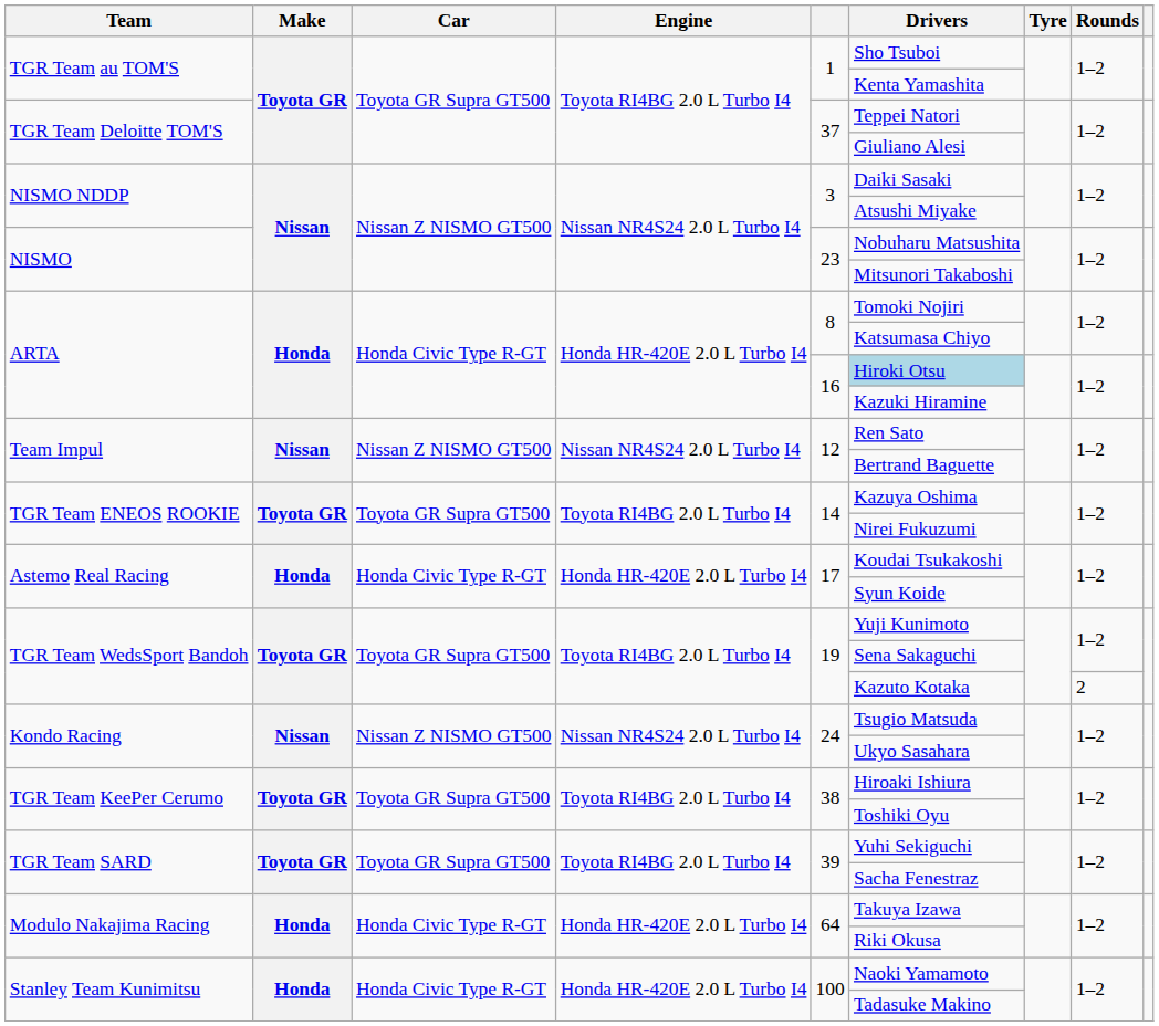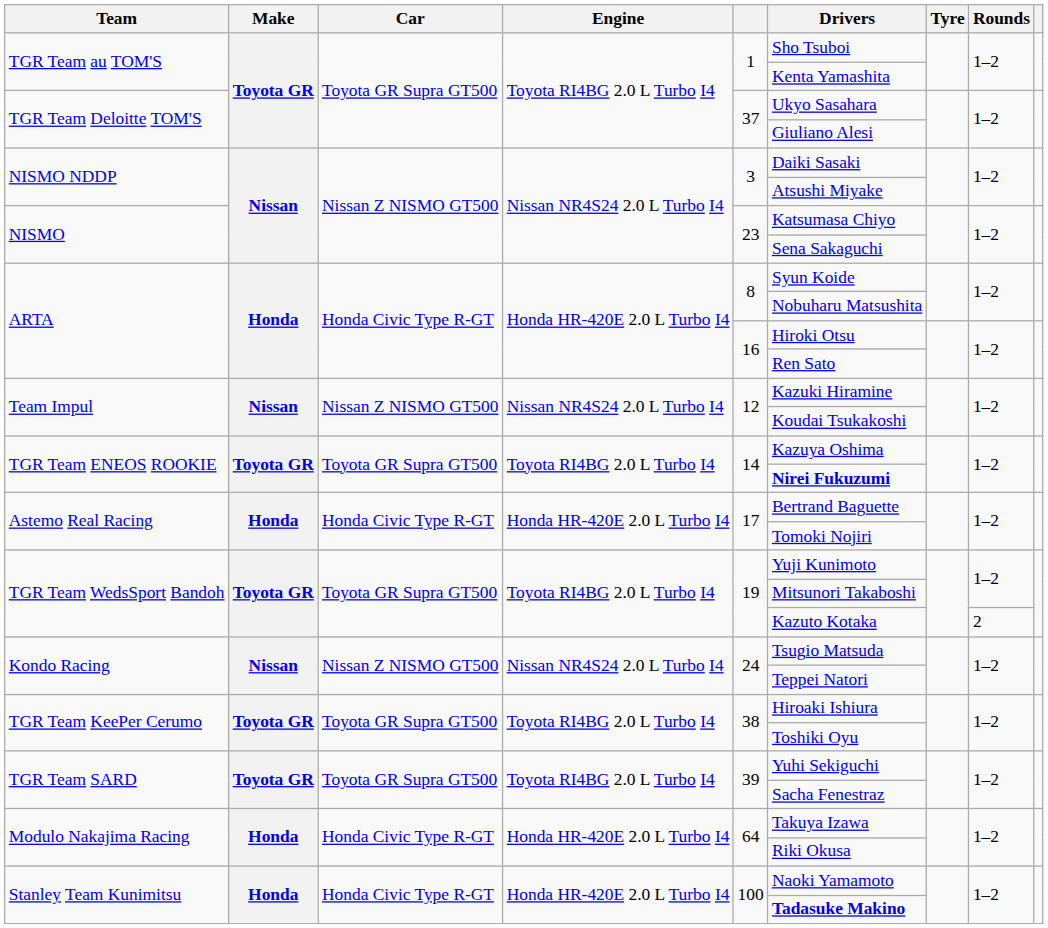row 4 | Drivers: Teppei Natori -> Ukyo Sasahara
row 8 | Drivers: Nobuharu Matsushita -> Katsumasa Chiyo
row 9 | Drivers: Mitsunori Takaboshi -> Sena Sakaguchi
row 10 | Drivers: Tomoki Nojiri -> Syun Koide
row 11 | Drivers: Katsumasa Chiyo -> Nobuharu Matsushita
row 12 | Drivers: lightblue background -> no background
row 13 | Drivers: Kazuki Hiramine -> Ren Sato
row 14 | Drivers: Ren Sato -> Kazuki Hiramine
row 15 | Drivers: Bertrand Baguette -> Koudai Tsukakoshi
row 17 | Drivers: normal -> bold
row 18 | Drivers: Koudai Tsukakoshi -> Bertrand Baguette
row 19 | Drivers: Syun Koide -> Tomoki Nojiri
row 21 | Drivers: Sena Sakaguchi -> Mitsunori Takaboshi
row 24 | Drivers: Ukyo Sasahara -> Teppei Natori
row 32 | Drivers: normal -> bold
